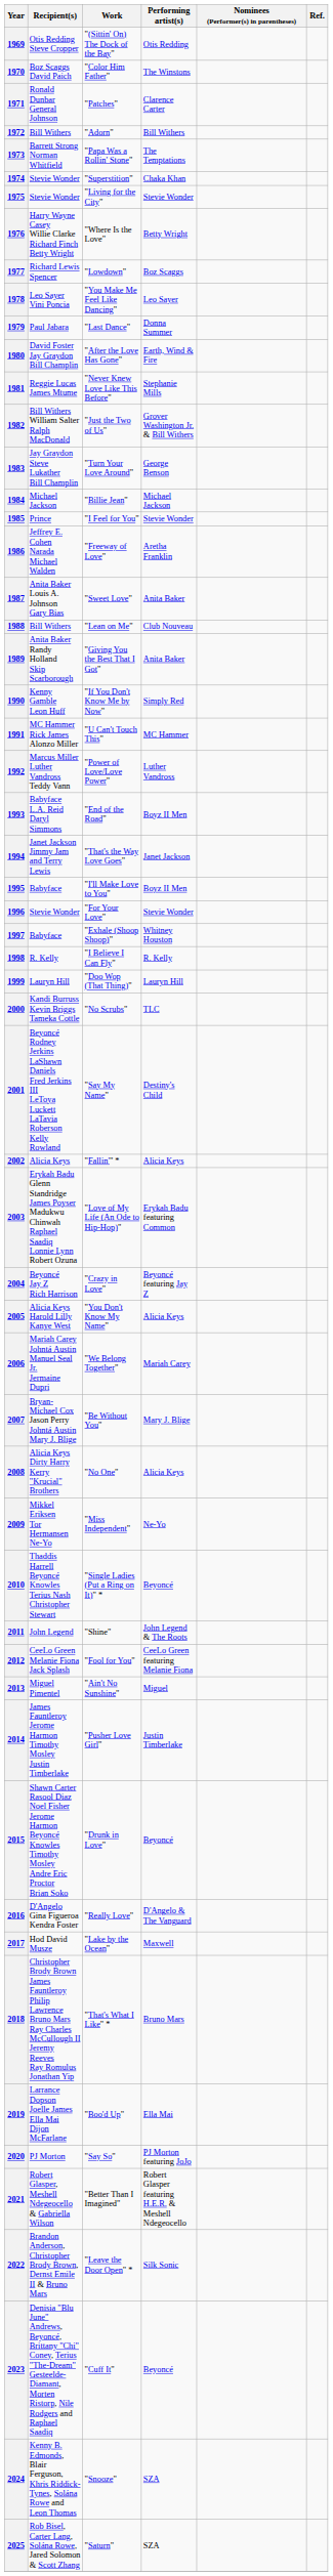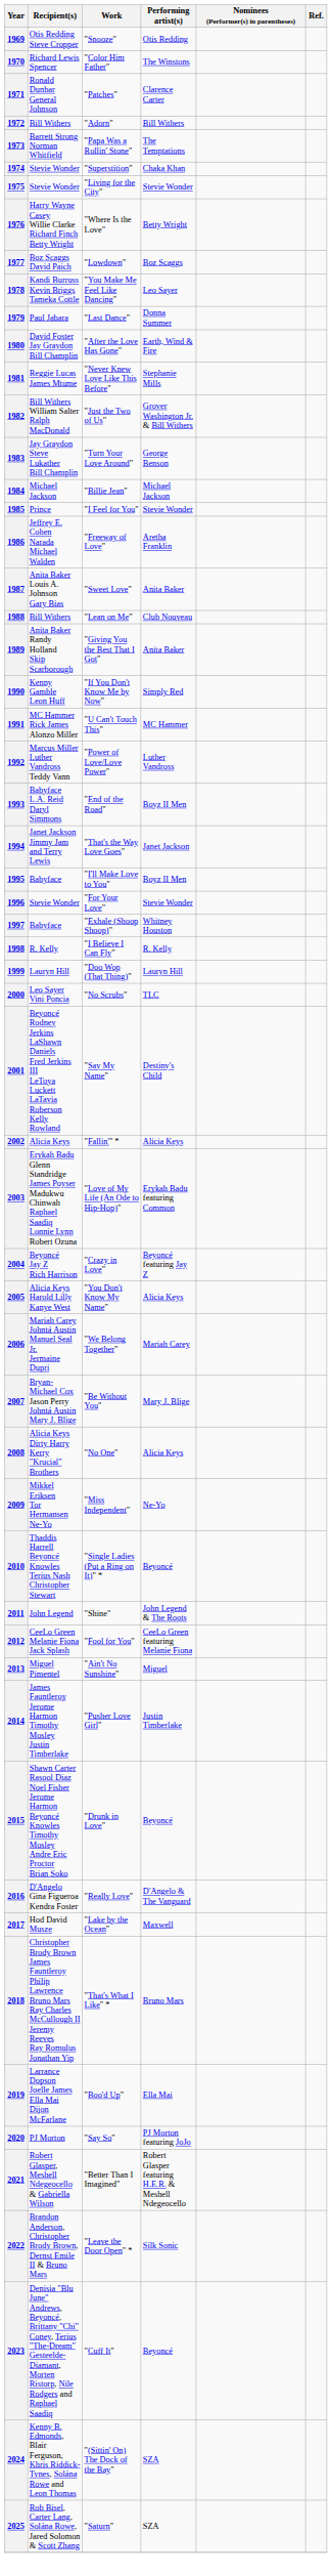1969 | Work: "(Sittin' On) The Dock of the Bay" -> "Snooze"
1970 | Recipient(s): Boz Scaggs David Paich -> Richard Lewis Spencer
1977 | Recipient(s): Richard Lewis Spencer -> Boz Scaggs David Paich
1978 | Recipient(s): Leo Sayer Vini Poncia -> Kandi Burruss Kevin Briggs Tameka Cottle
2000 | Recipient(s): Kandi Burruss Kevin Briggs Tameka Cottle -> Leo Sayer Vini Poncia
2024 | Work: "Snooze" -> "(Sittin' On) The Dock of the Bay"
